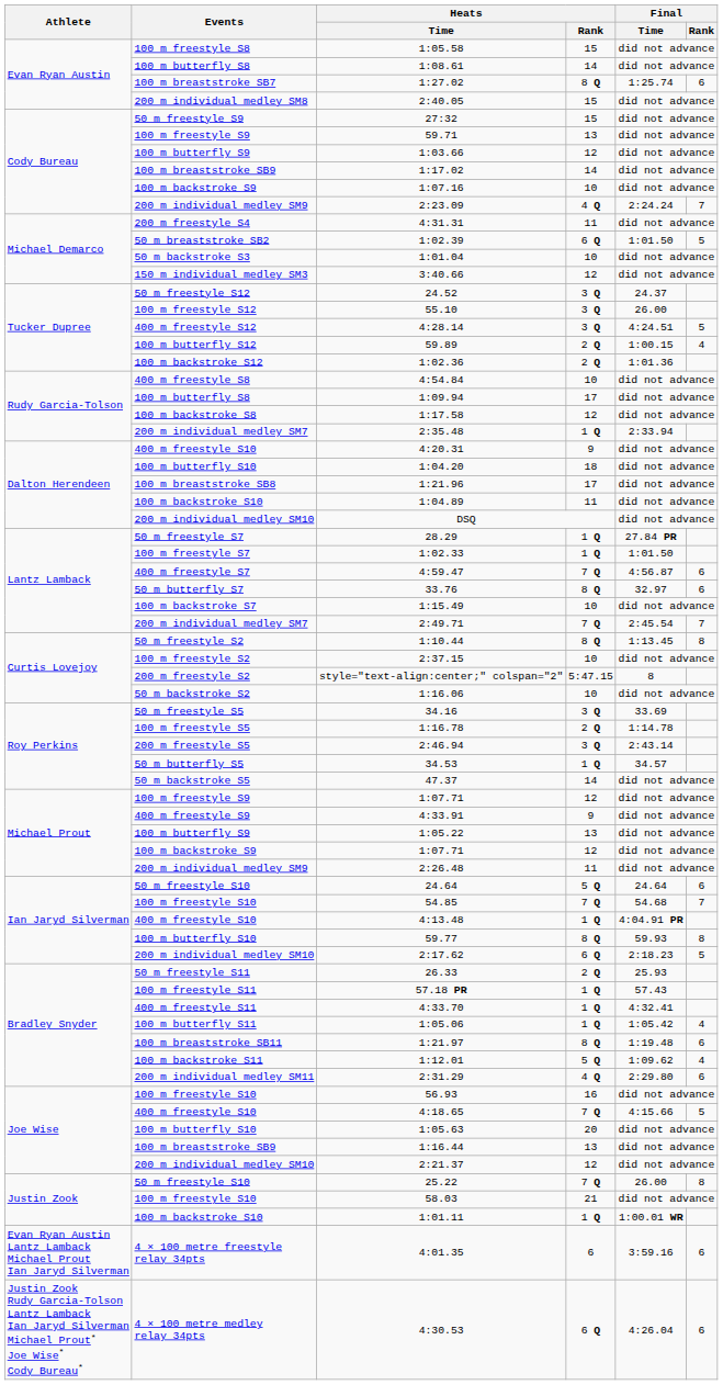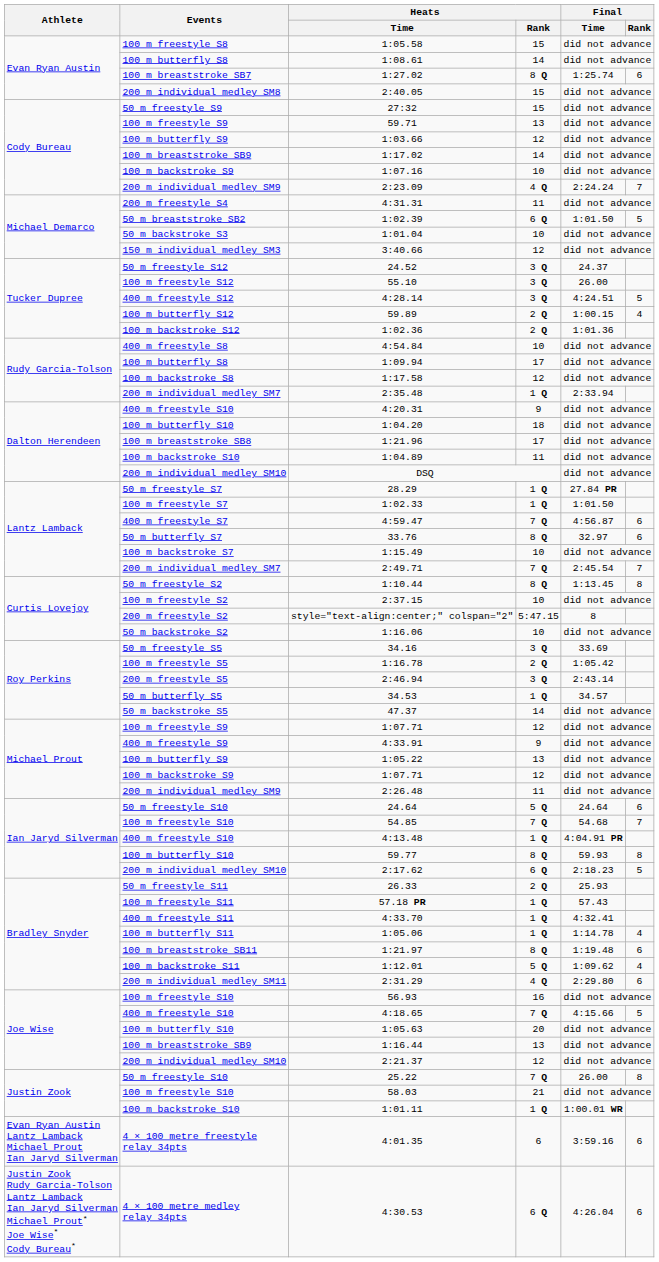1:16.78 | Final / Time: 1:14.78 -> 1:05.42
1:05.06 | Final / Time: 1:05.42 -> 1:14.78
